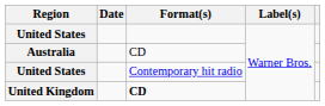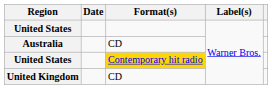United States / Contemporary hit radio | Format(s): no background -> gold background
United Kingdom | Format(s): bold -> normal
